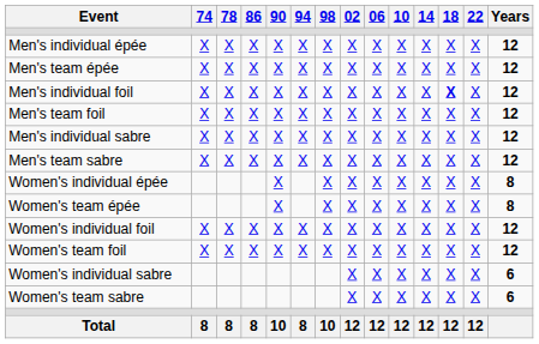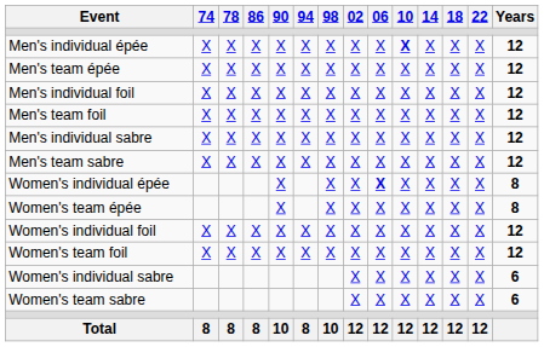Men's individual épée | 10: normal -> bold
Men's individual foil | 18: bold -> normal
Women's individual épée | 06: normal -> bold
